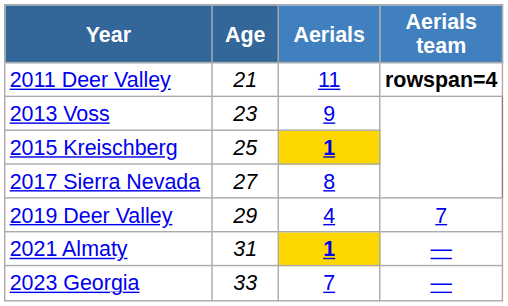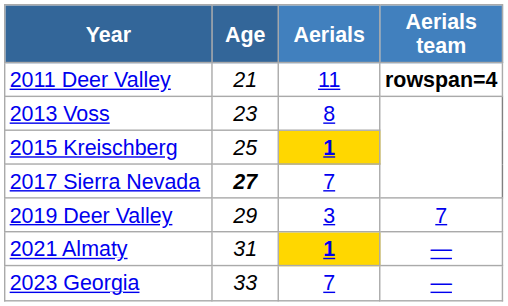2013 Voss | Aerials: 9 -> 8
2017 Sierra Nevada | Age: normal -> bold
2017 Sierra Nevada | Aerials: 8 -> 7
2019 Deer Valley | Aerials: 4 -> 3
